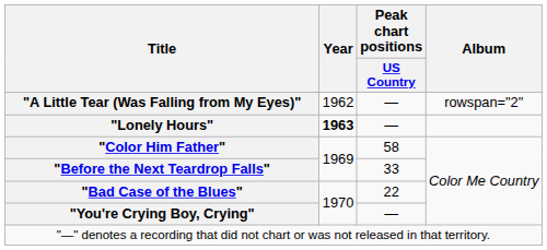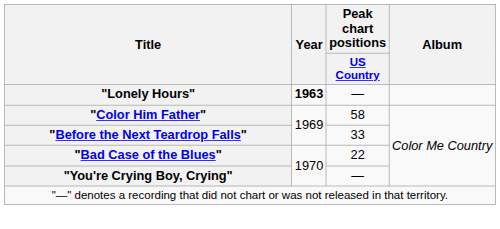- row: "A Little Tear (Was Falling from My Eyes)" | 1962 | — | rowspan="2"
